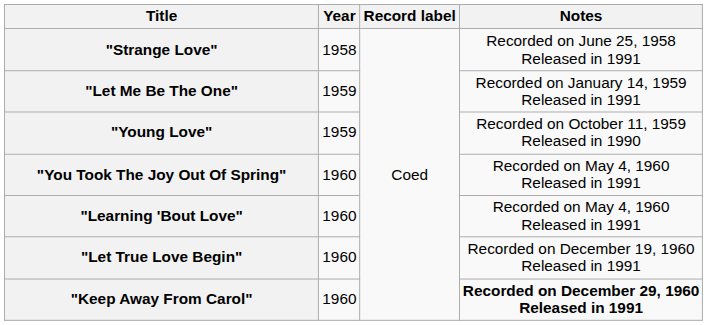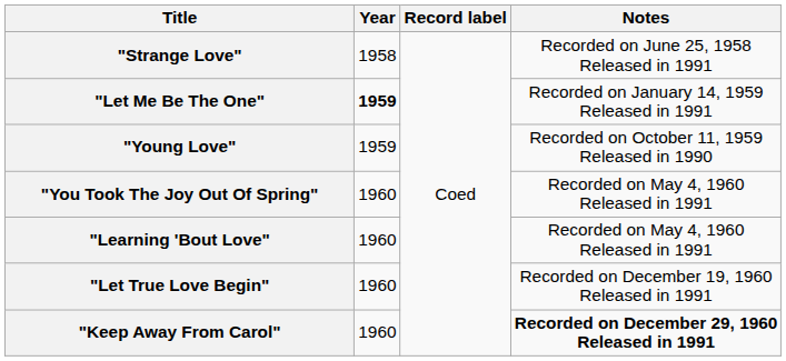"Let Me Be The One" | Year: normal -> bold
